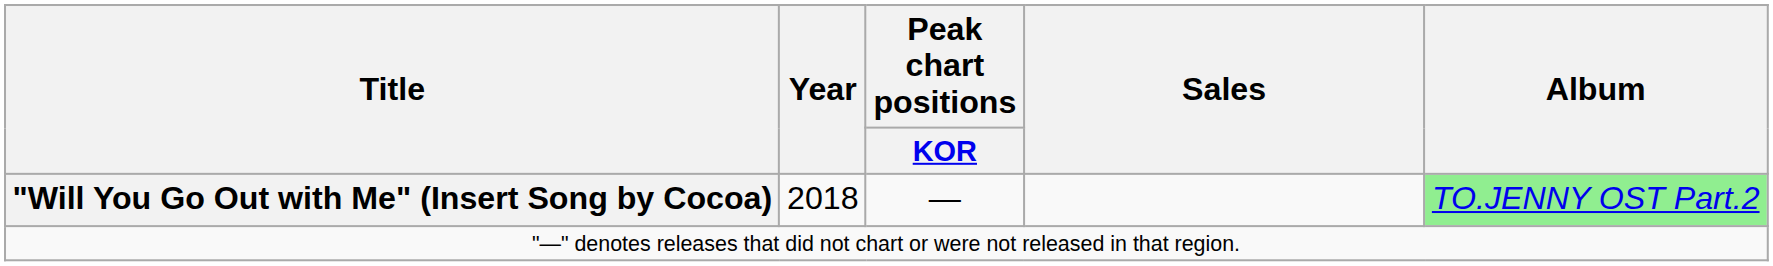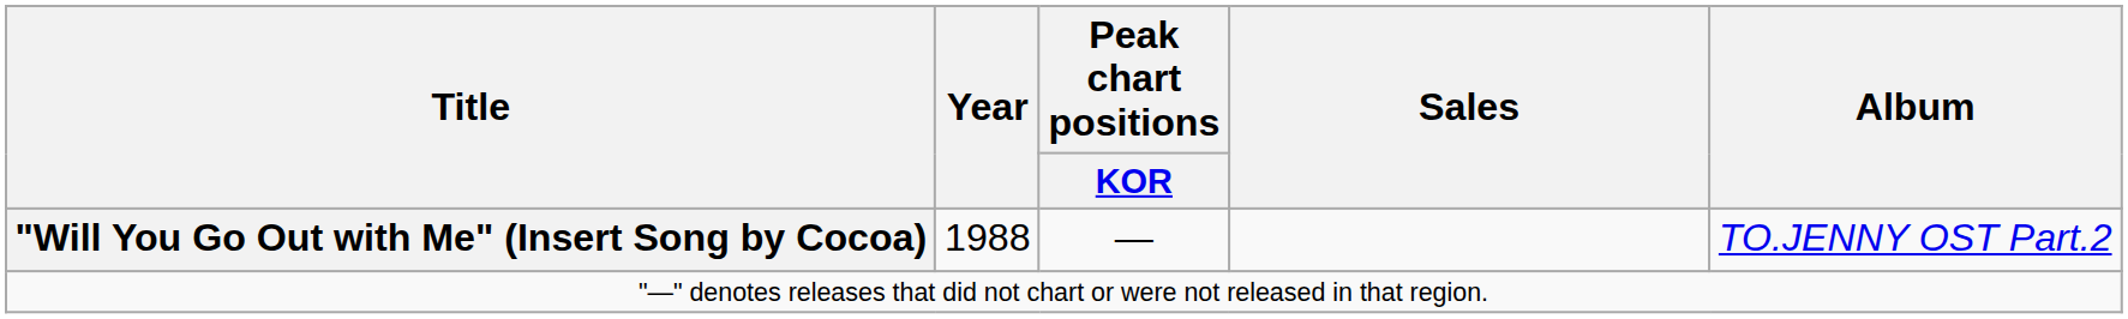"Will You Go Out with Me" (Insert Song by Cocoa) | Year: 2018 -> 1988
"Will You Go Out with Me" (Insert Song by Cocoa) | Album: lightgreen background -> no background
